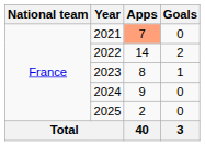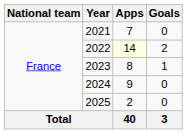2021 | Apps: lightsalmon background -> no background
2022 | Apps: no background -> lightyellow background
